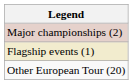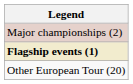row 3 | column 1: normal -> bold
